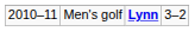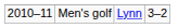Men's golf | column 3: bold -> normal
